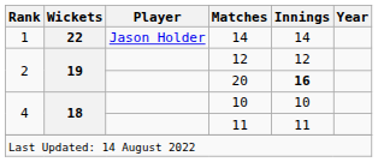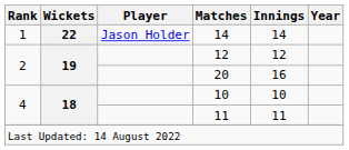20 | Innings: bold -> normal
